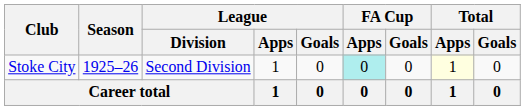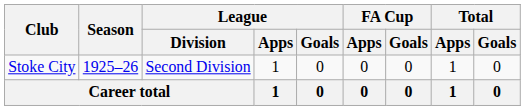Stoke City | FA Cup / Apps: paleturquoise background -> no background
Stoke City | Total / Apps: lightyellow background -> no background
